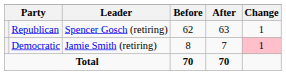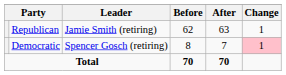Republican | Leader: Spencer Gosch (retiring) -> Jamie Smith (retiring)
Democratic | Leader: Jamie Smith (retiring) -> Spencer Gosch (retiring)
